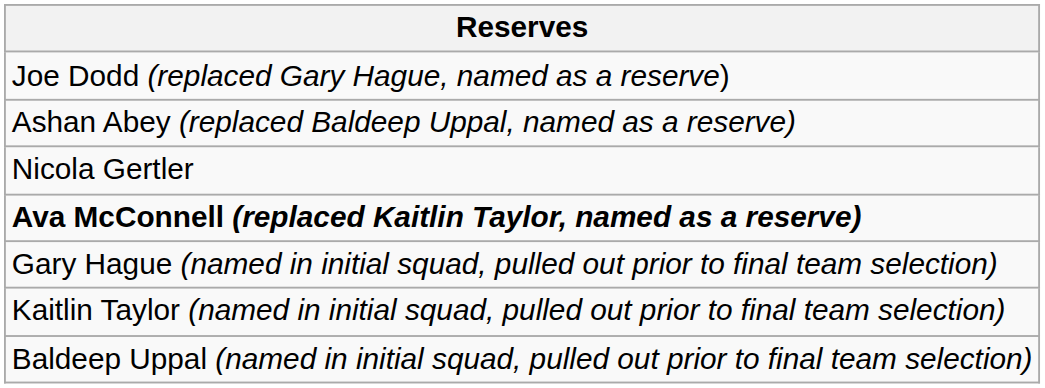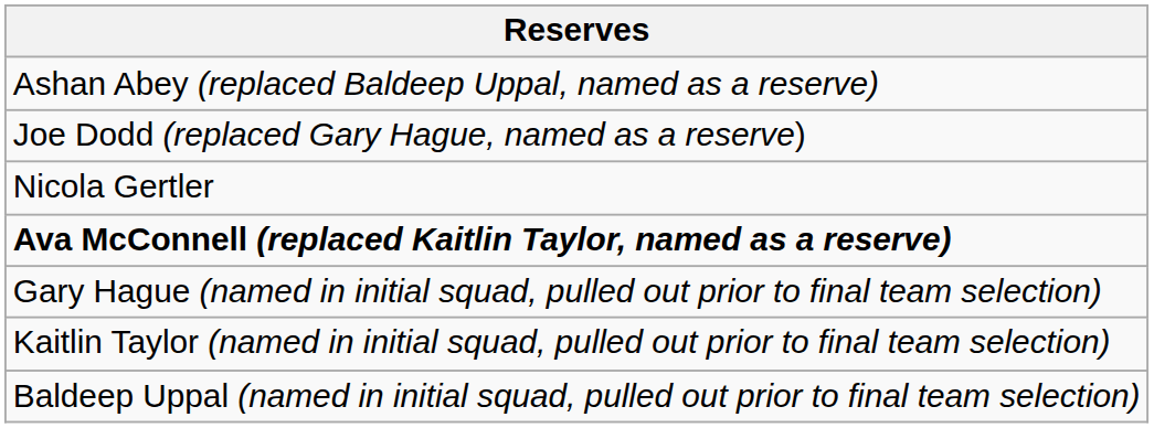row 2 | column 1: Joe Dodd (replaced Gary Hague, named as a reserve) -> Ashan Abey (replaced Baldeep Uppal, named as a reserve)
row 3 | column 1: Ashan Abey (replaced Baldeep Uppal, named as a reserve) -> Joe Dodd (replaced Gary Hague, named as a reserve)
